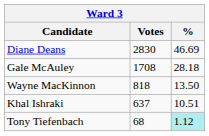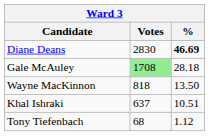Diane Deans | %: normal -> bold
Gale McAuley | Votes: no background -> lightgreen background
Tony Tiefenbach | %: paleturquoise background -> no background
